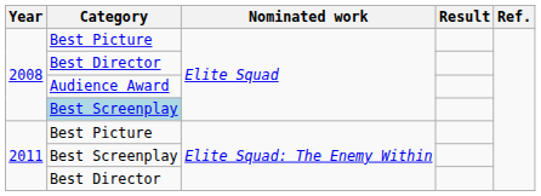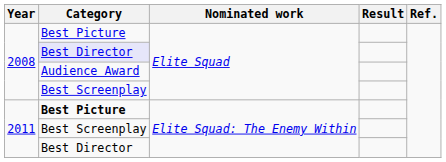2008 / Best Director | Category: no background -> lavender background
2008 / Best Screenplay | Category: lightblue background -> no background
2011 / Best Picture | Category: normal -> bold
